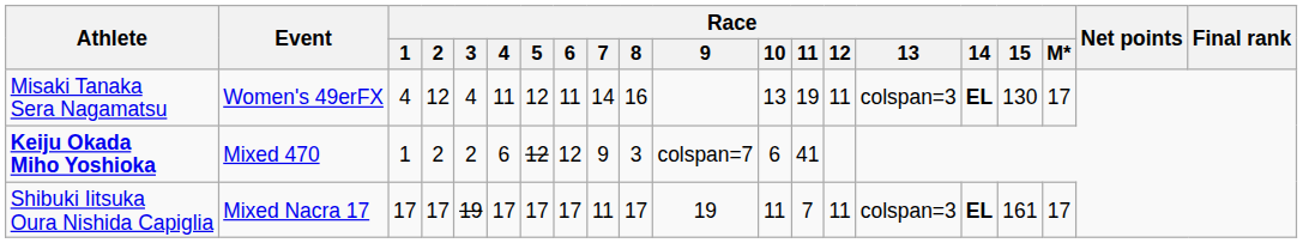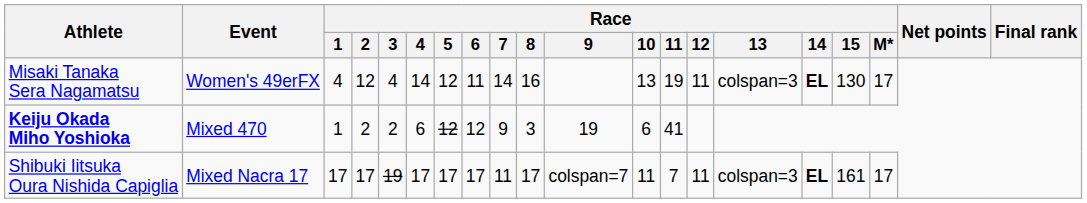Misaki Tanaka Sera Nagamatsu | Race / 4: 11 -> 14
Keiju Okada Miho Yoshioka | Race / 9: colspan=7 -> 19
Shibuki Iitsuka Oura Nishida Capiglia | Race / 9: 19 -> colspan=7
